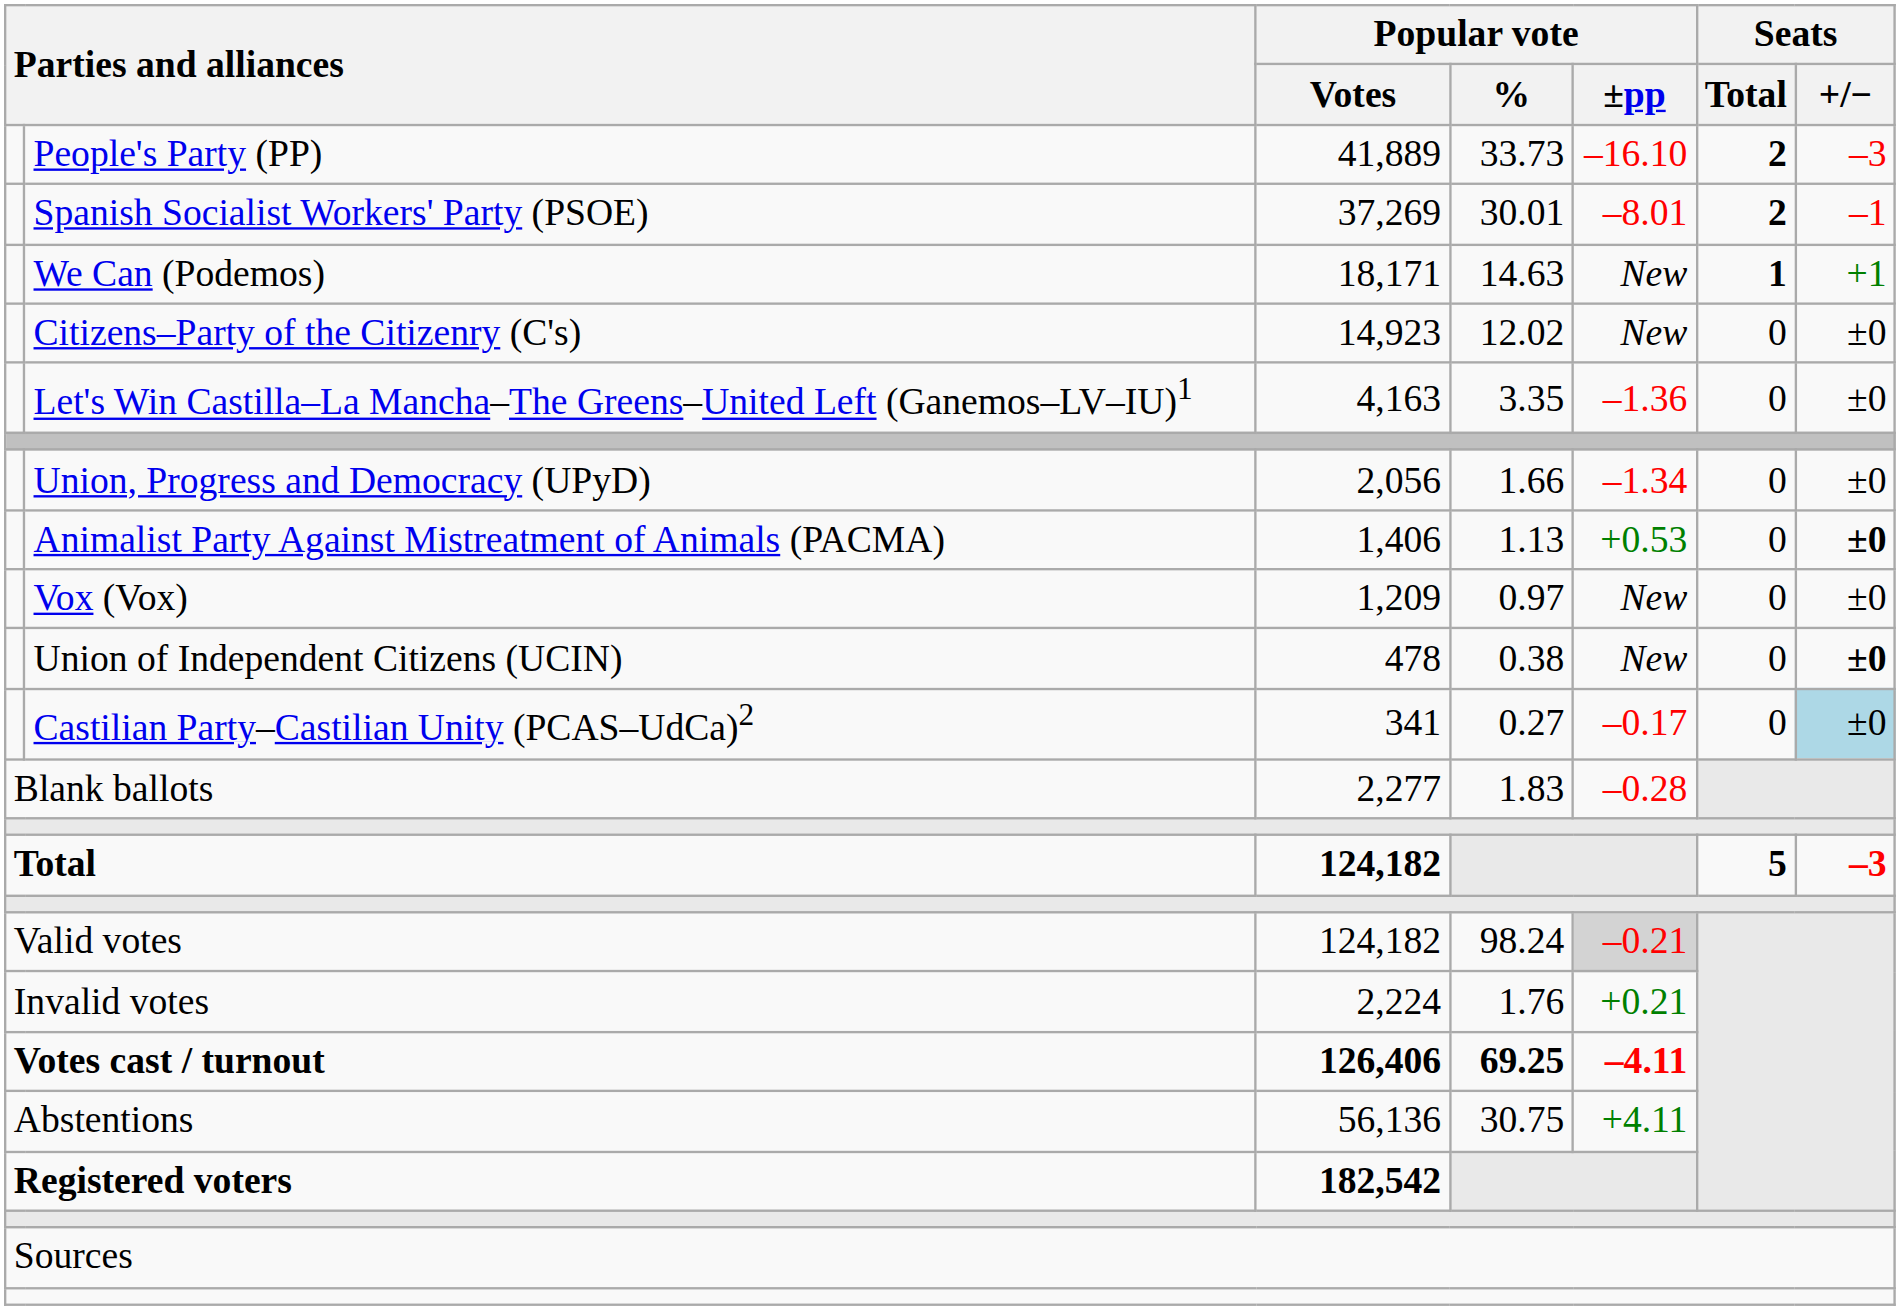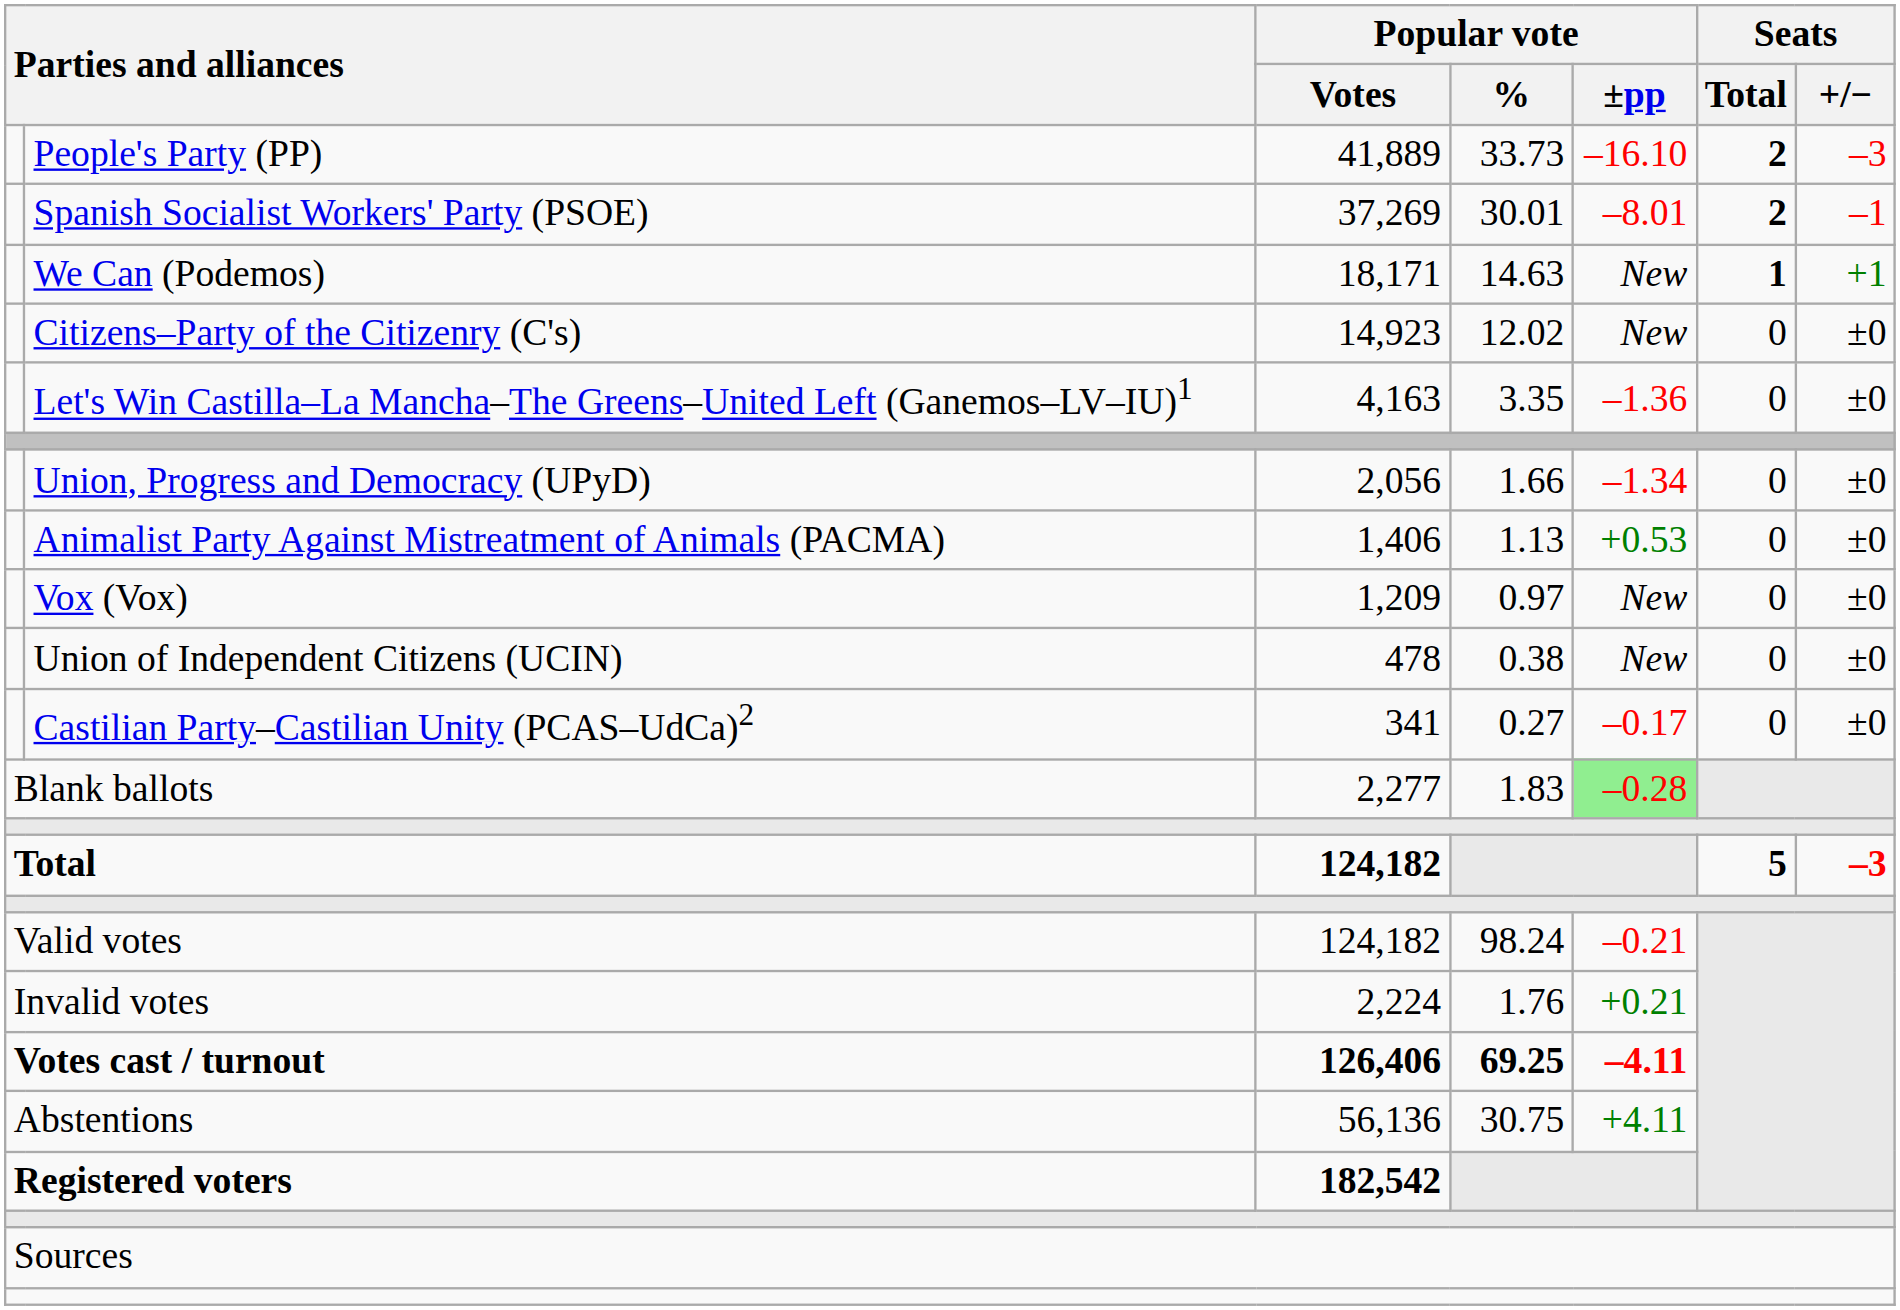Animalist Party Against Mistreatment of Animals (PACMA) | Seats / +/−: bold -> normal
Union of Independent Citizens (UCIN) | Seats / +/−: bold -> normal
Castilian Party–Castilian Unity (PCAS–UdCa)2 | Seats / +/−: lightblue background -> no background
Blank ballots | Popular vote / ±pp: no background -> lightgreen background
Valid votes | Popular vote / ±pp: lightgrey background -> no background
